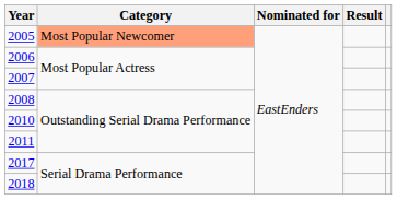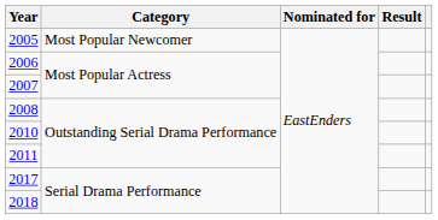2005 | Category: lightsalmon background -> no background
